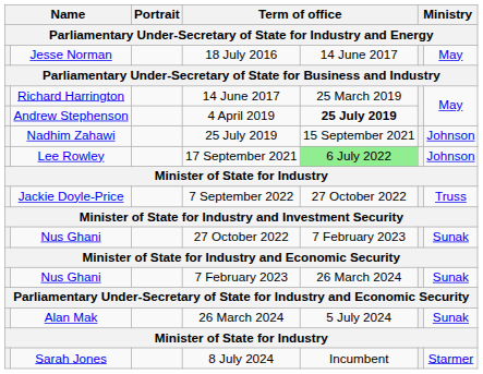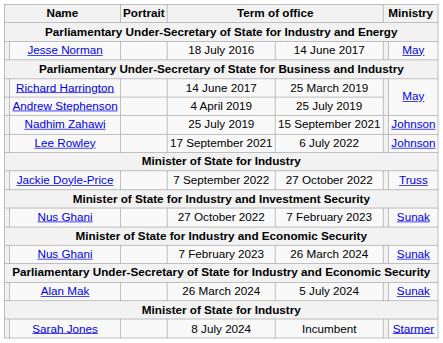4 April 2019 | column 5: bold -> normal
17 September 2021 | column 5: lightgreen background -> no background
